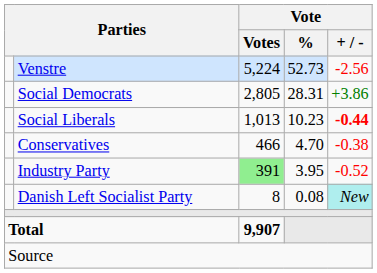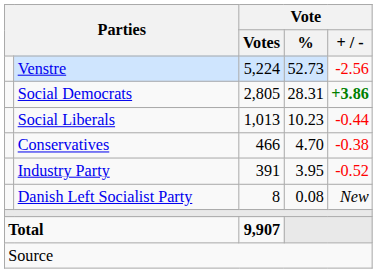Social Democrats | Vote / + / -: normal -> bold
Social Liberals | Vote / + / -: bold -> normal
Industry Party | Vote / Votes: lightgreen background -> no background
Danish Left Socialist Party | Vote / + / -: paleturquoise background -> no background
